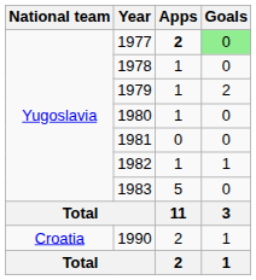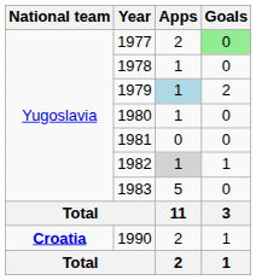1977 | Apps: bold -> normal
1979 | Apps: no background -> lightblue background
1982 | Apps: no background -> lightgrey background
1990 | National team: normal -> bold
